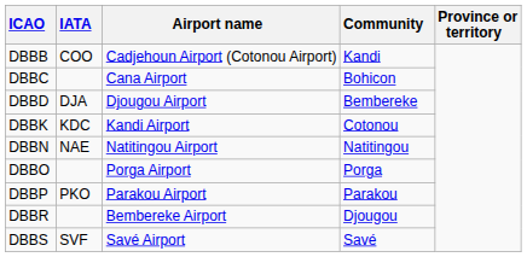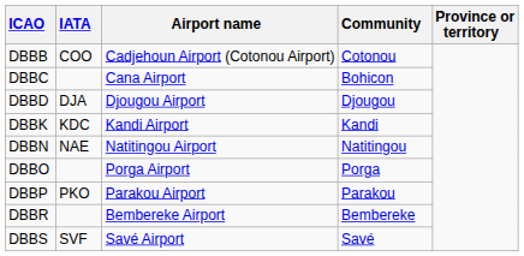DBBB | Community: Kandi -> Cotonou
DBBD | Community: Bembereke -> Djougou
DBBK | Community: Cotonou -> Kandi
DBBR | Community: Djougou -> Bembereke
